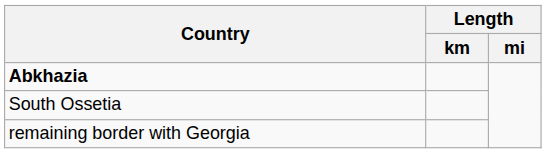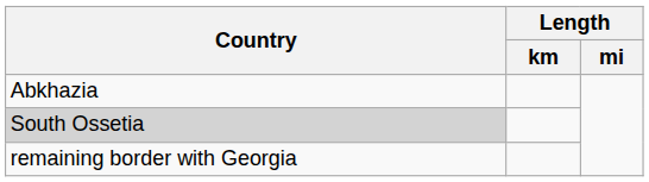Abkhazia | Country: bold -> normal
South Ossetia | Country: no background -> lightgrey background
